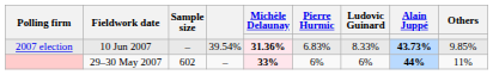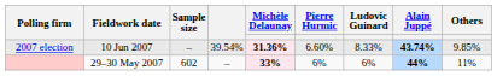2007 election | Pierre Hurmic: 6.83% -> 6.60%
2007 election | Alain Juppé: 43.73% -> 43.74%
